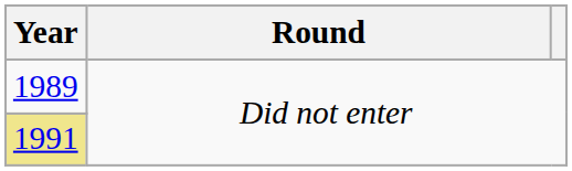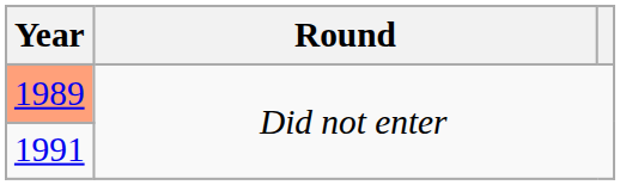1989 | Year: no background -> lightsalmon background
1991 | Year: khaki background -> no background
